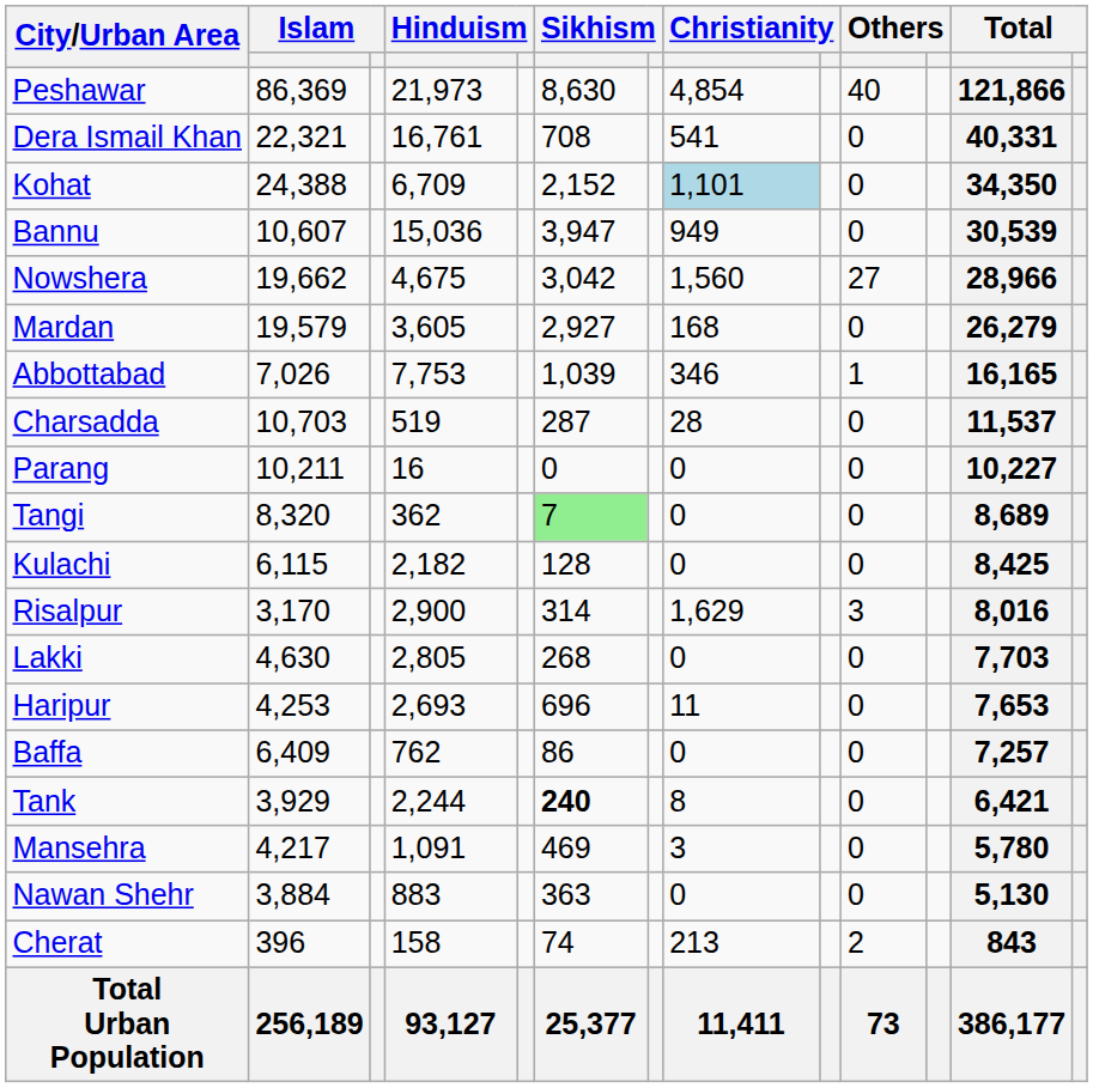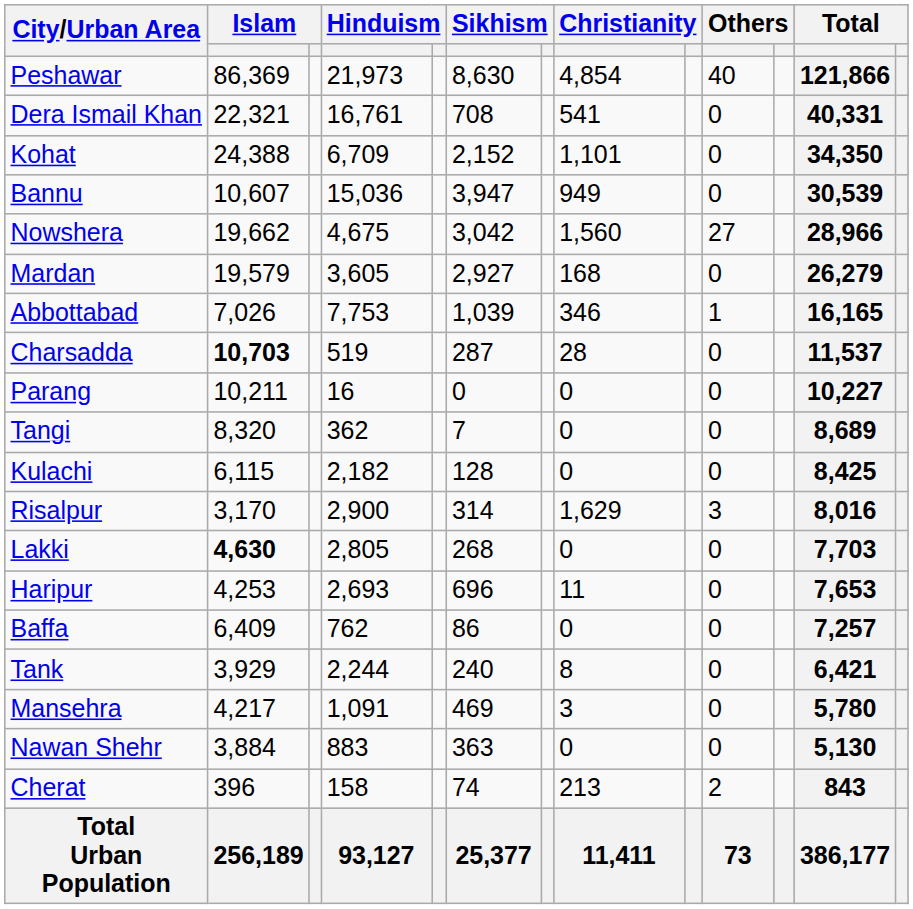Kohat | column 8: lightblue background -> no background
Charsadda | column 2: normal -> bold
Tangi | column 6: lightgreen background -> no background
Lakki | column 2: normal -> bold
Tank | column 6: bold -> normal
